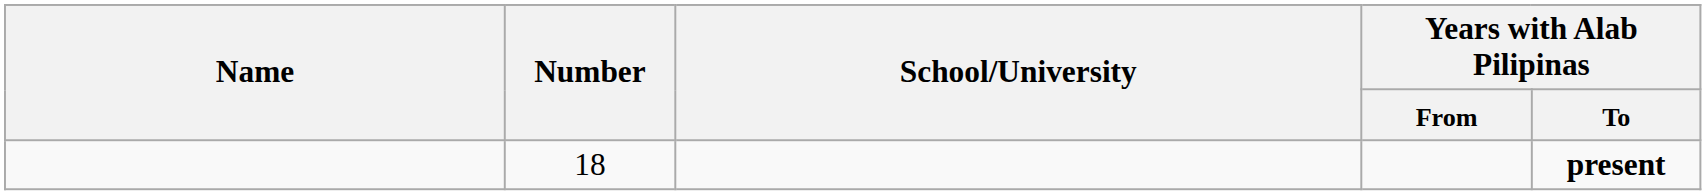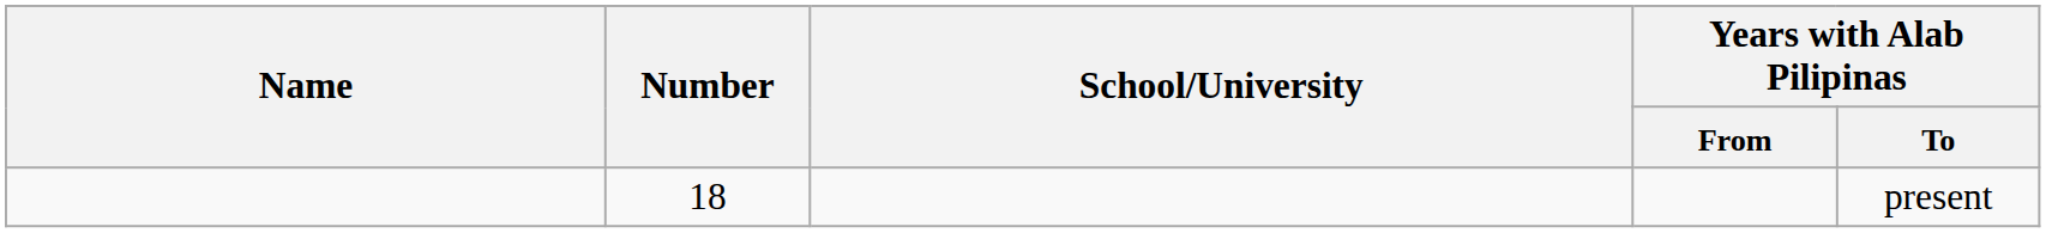row 3 | Years with Alab Pilipinas / To: bold -> normal
